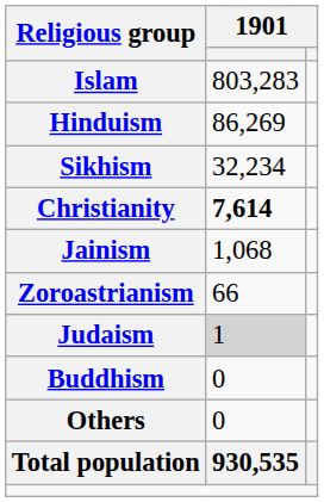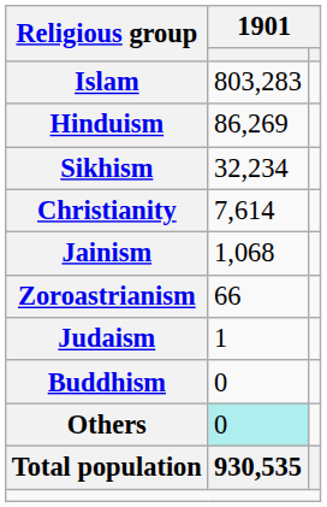Christianity | column 2: bold -> normal
Judaism | column 2: lightgrey background -> no background
Others | column 2: no background -> paleturquoise background
